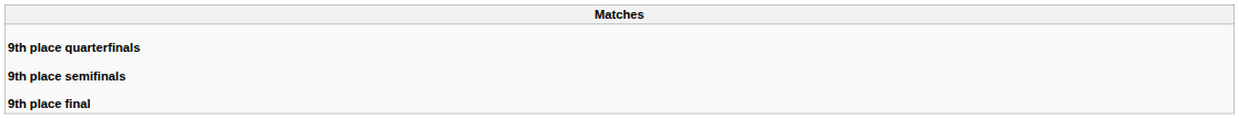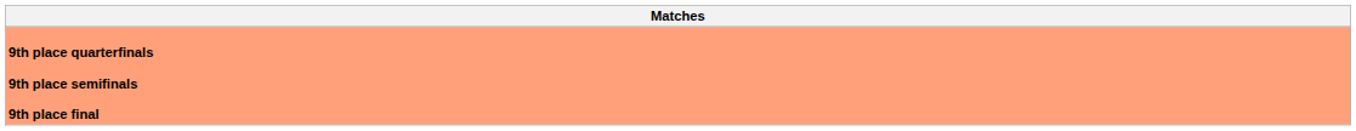row 2 | column 1: no background -> lightsalmon background
